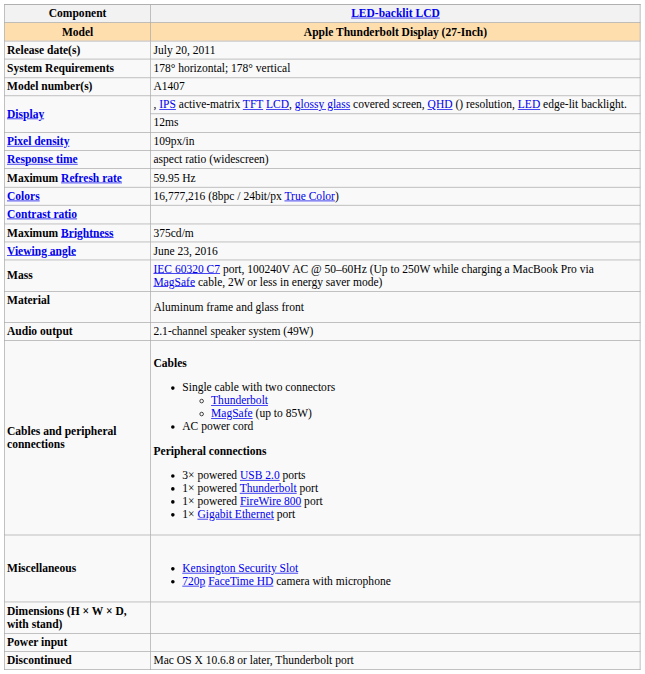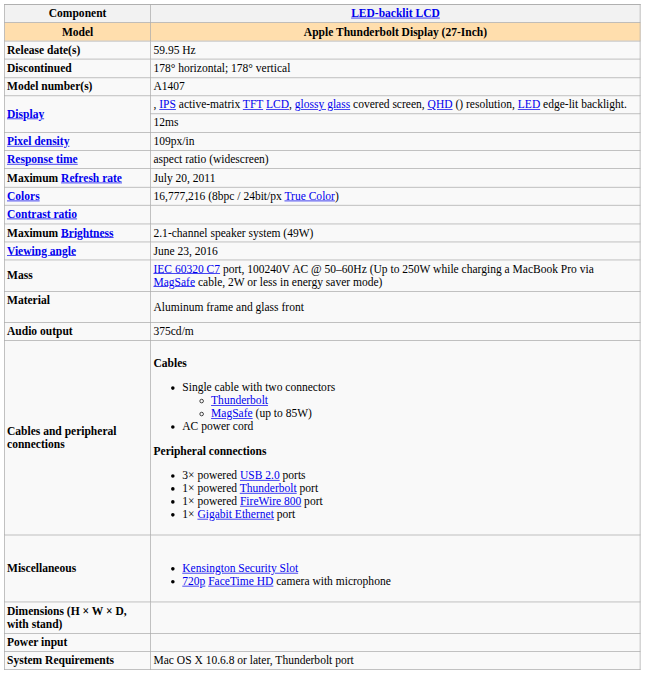row 3 | LED-backlit LCD / Apple Thunderbolt Display (27-Inch): July 20, 2011 -> 59.95 Hz
row 4 | Component / Model: System Requirements -> Discontinued
row 10 | LED-backlit LCD / Apple Thunderbolt Display (27-Inch): 59.95 Hz -> July 20, 2011
row 13 | LED-backlit LCD / Apple Thunderbolt Display (27-Inch): 375cd/m -> 2.1-channel speaker system (49W)
row 17 | LED-backlit LCD / Apple Thunderbolt Display (27-Inch): 2.1-channel speaker system (49W) -> 375cd/m
row 22 | Component / Model: Discontinued -> System Requirements
